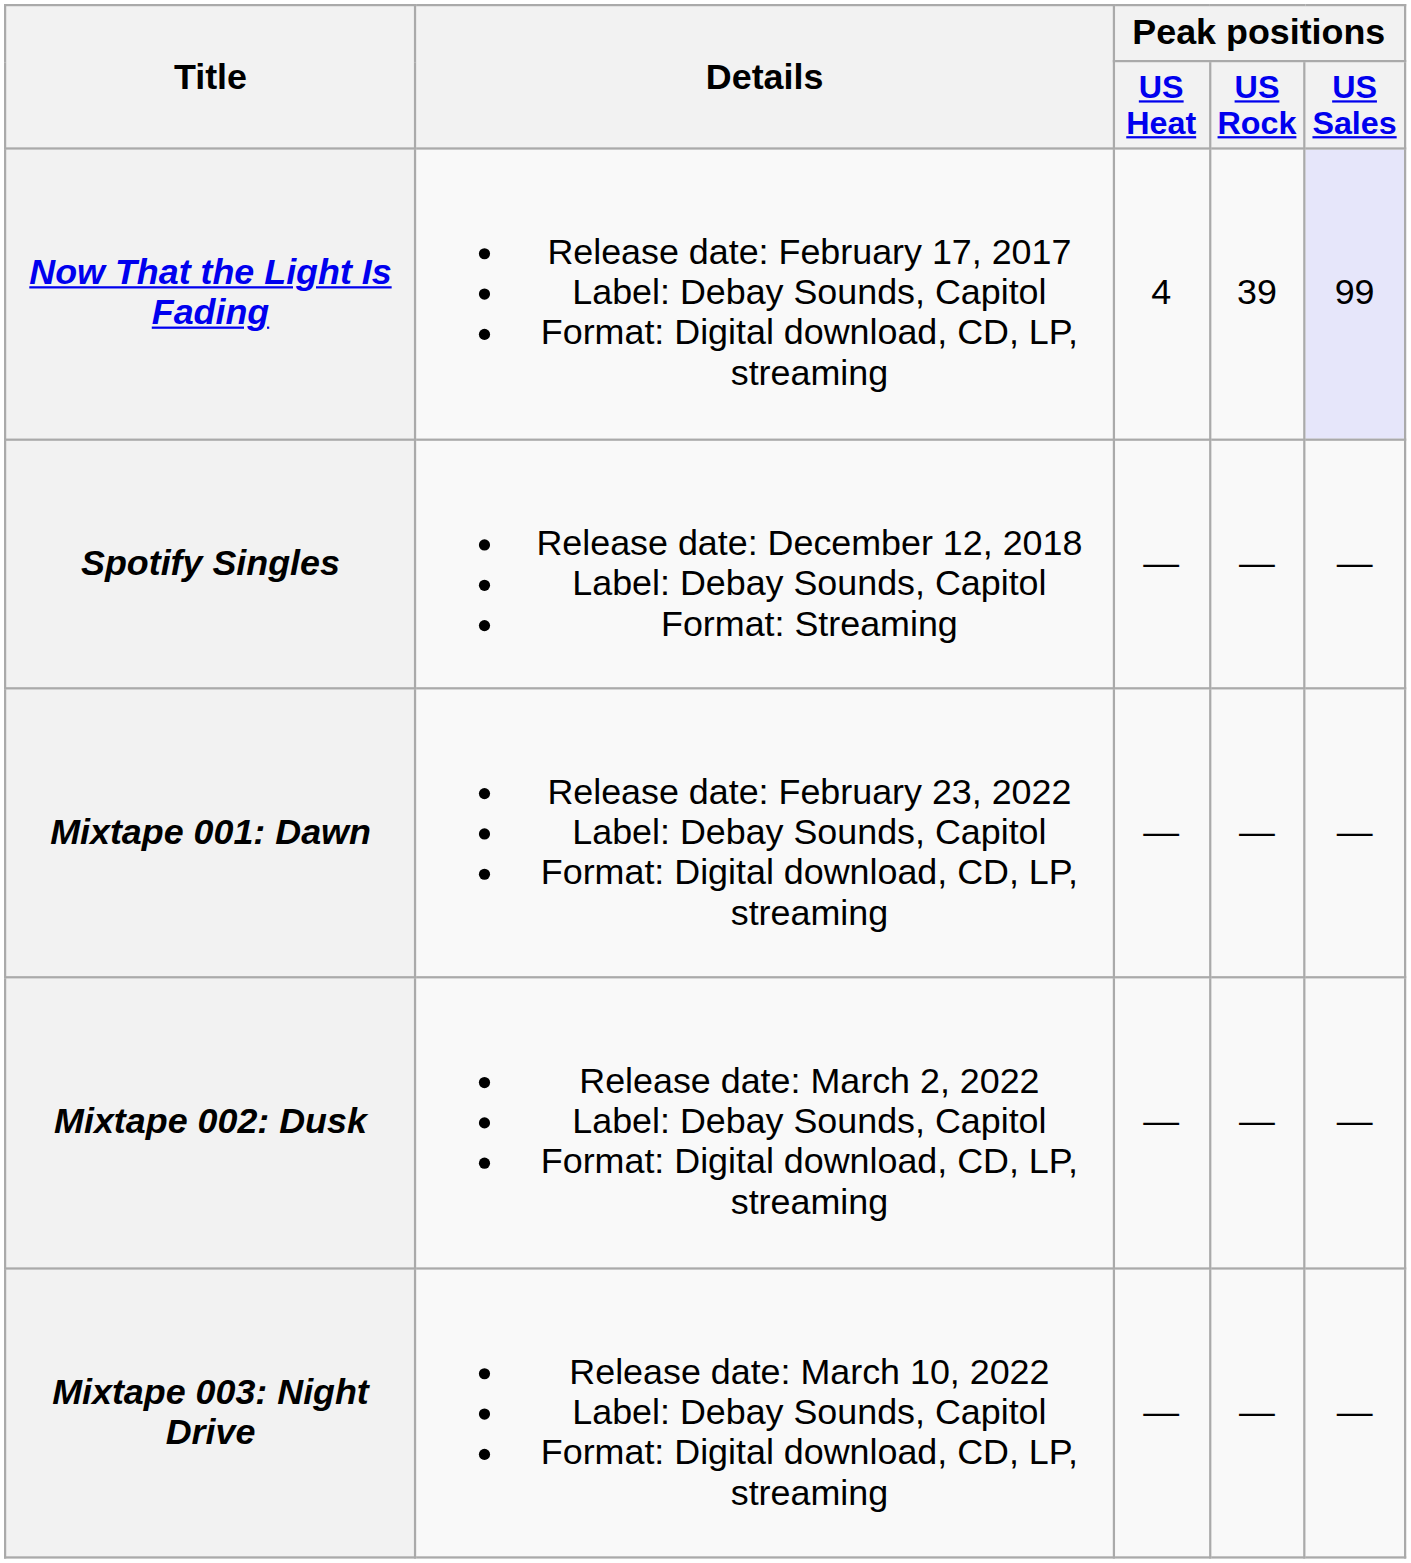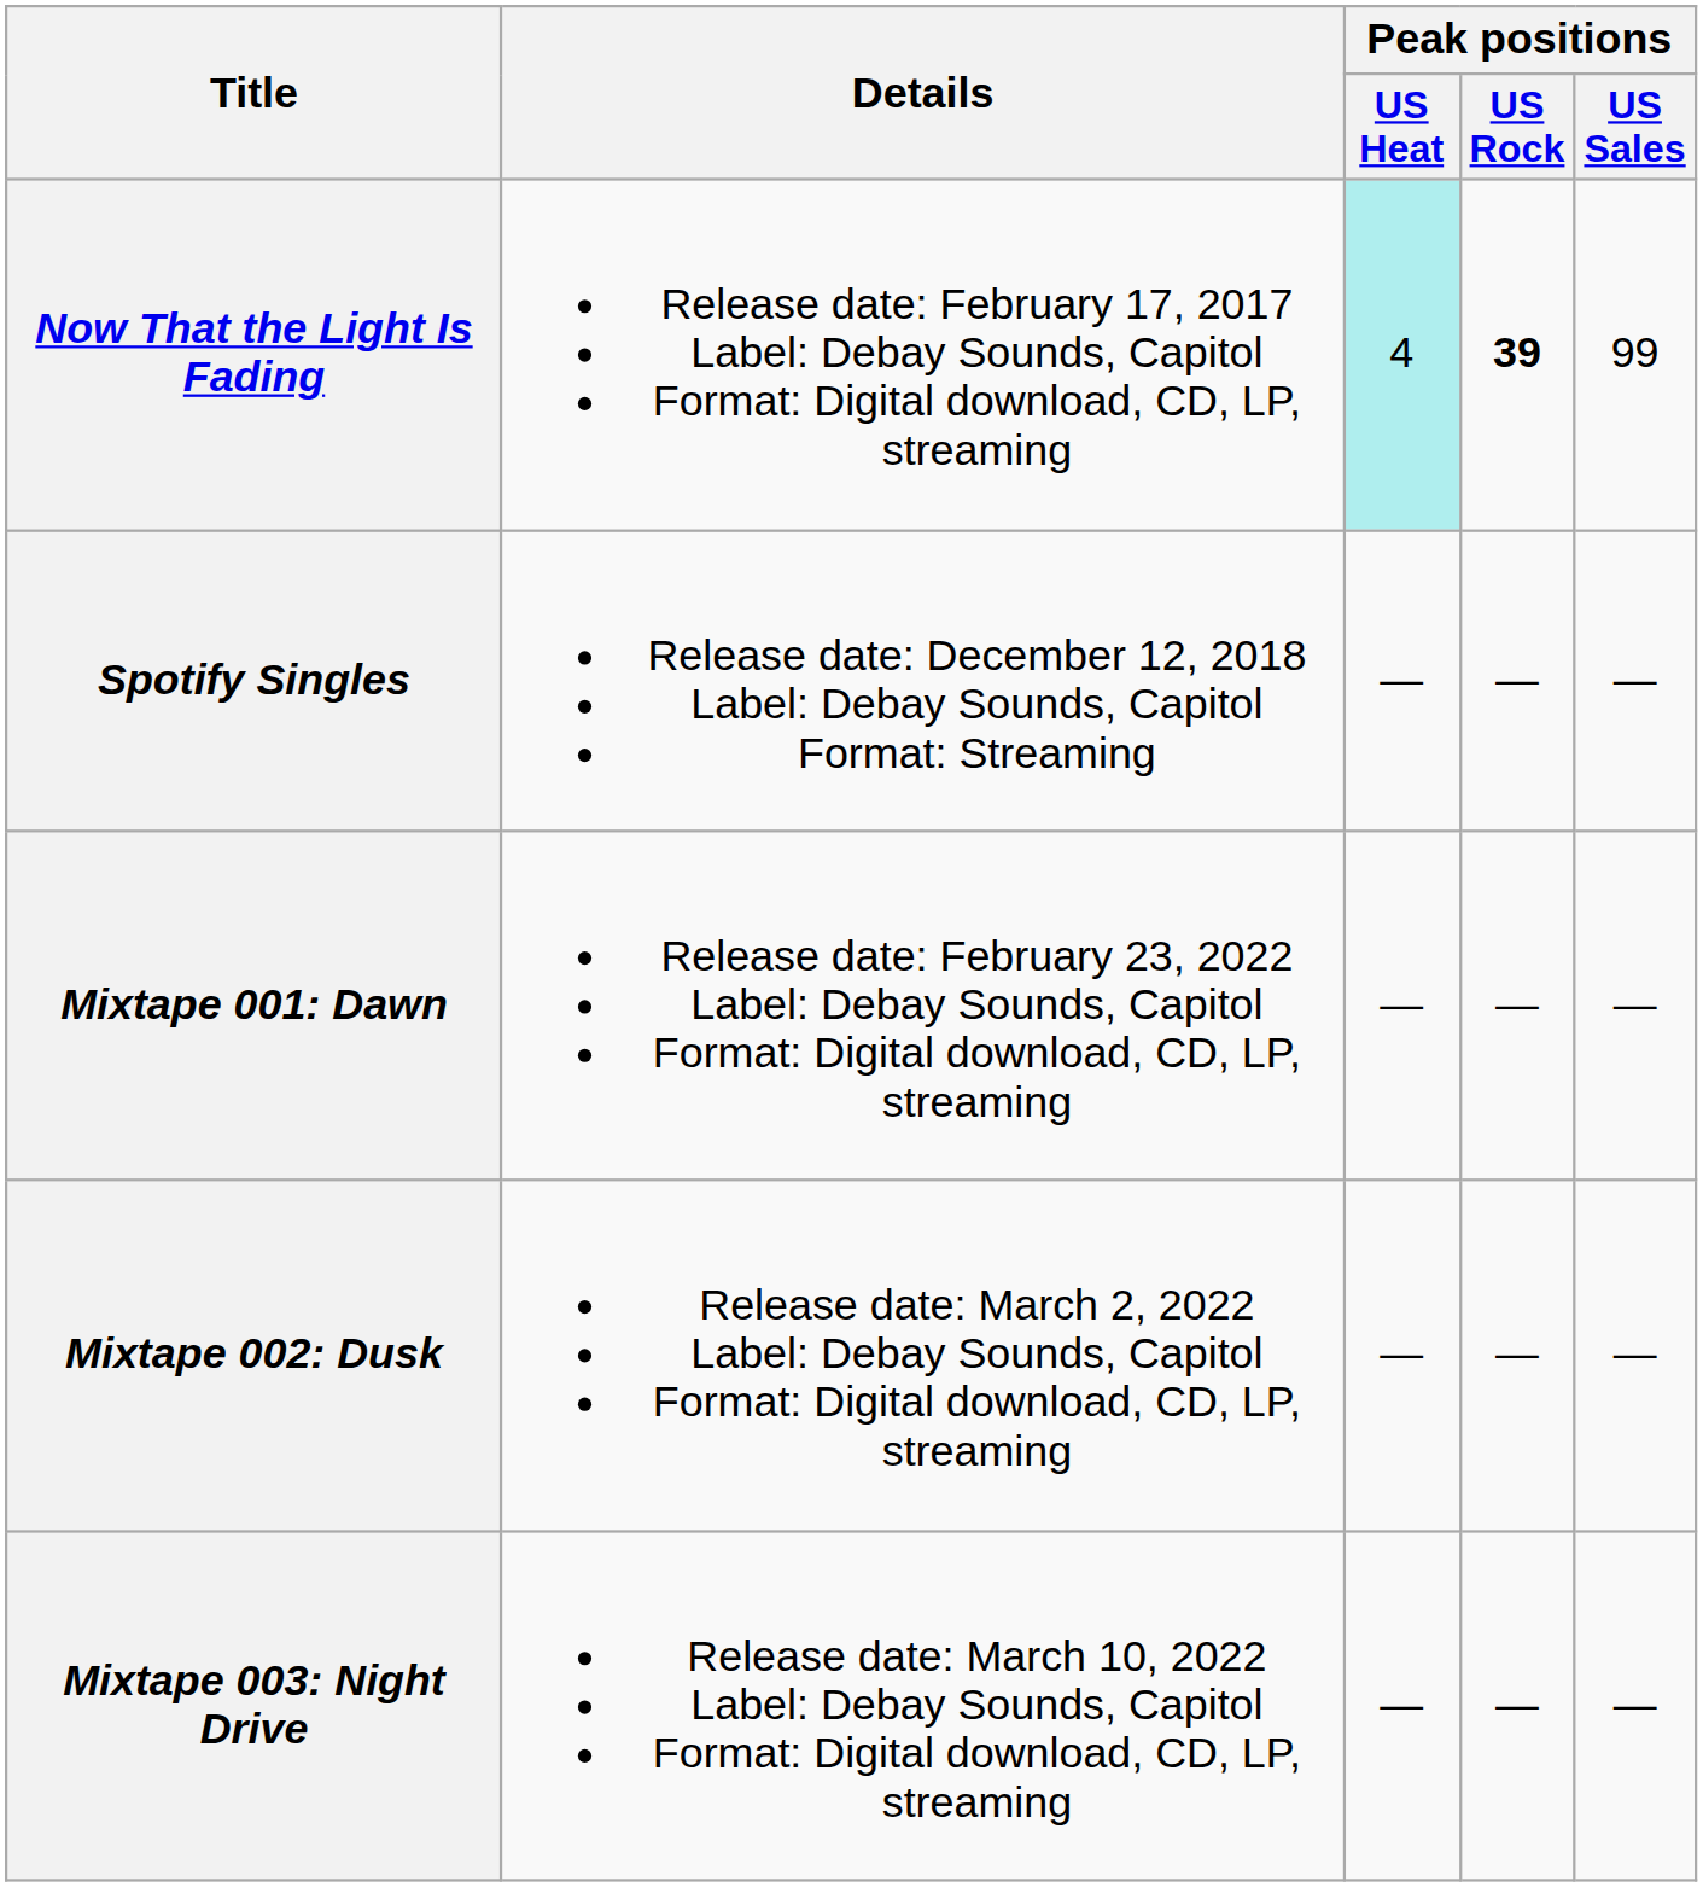Now That the Light Is Fading | Peak positions / US Heat: no background -> paleturquoise background
Now That the Light Is Fading | Peak positions / US Rock: normal -> bold
Now That the Light Is Fading | Peak positions / US Sales: lavender background -> no background
